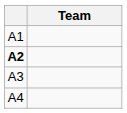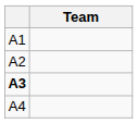A2 | column 1: bold -> normal
A3 | column 1: normal -> bold
